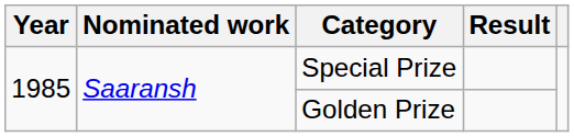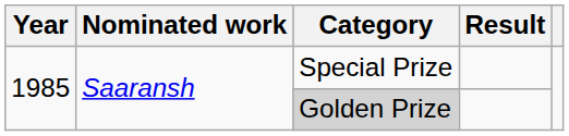Golden Prize | Category: no background -> lightgrey background
